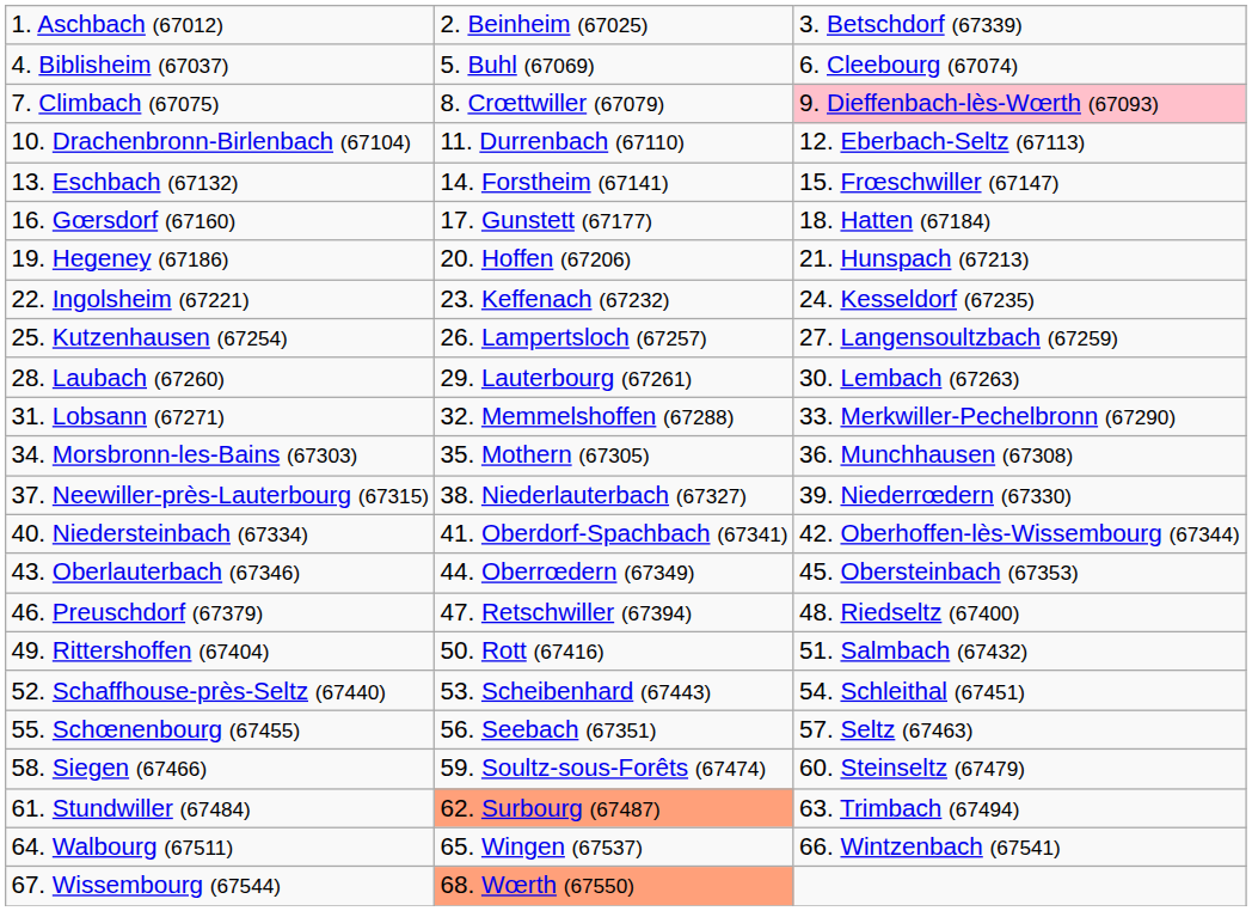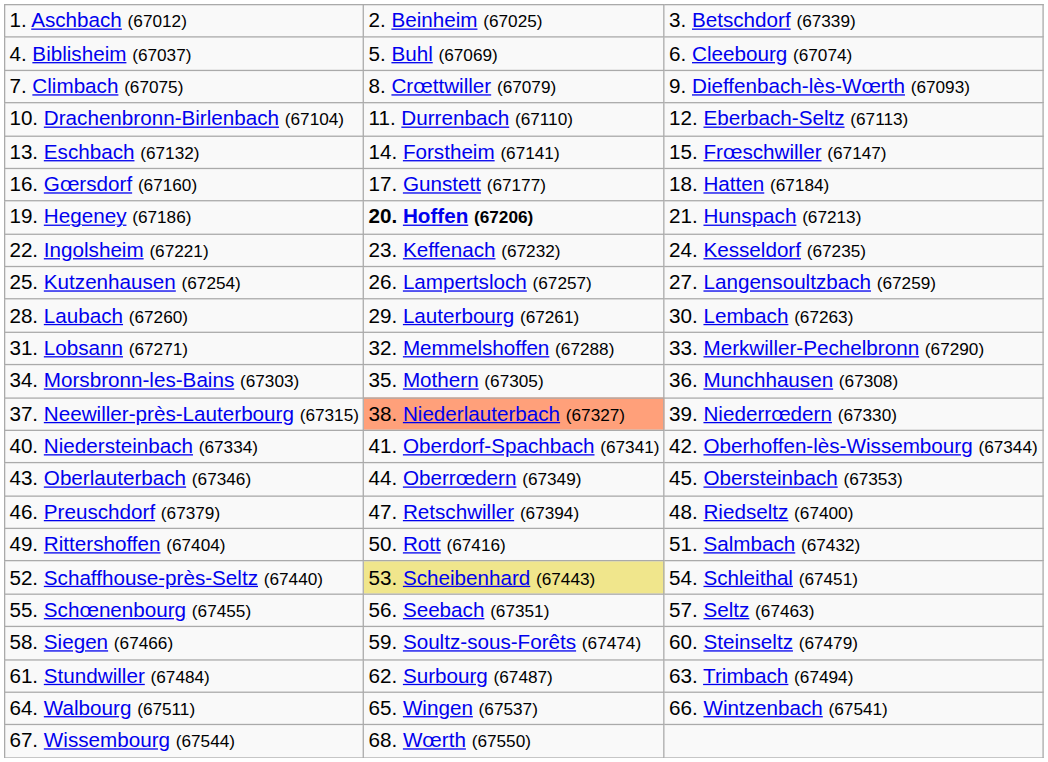7. Climbach (67075) | column 3: pink background -> no background
19. Hegeney (67186) | column 2: normal -> bold
37. Neewiller-près-Lauterbourg (67315) | column 2: no background -> lightsalmon background
52. Schaffhouse-près-Seltz (67440) | column 2: no background -> khaki background
61. Stundwiller (67484) | column 2: lightsalmon background -> no background
67. Wissembourg (67544) | column 2: lightsalmon background -> no background
